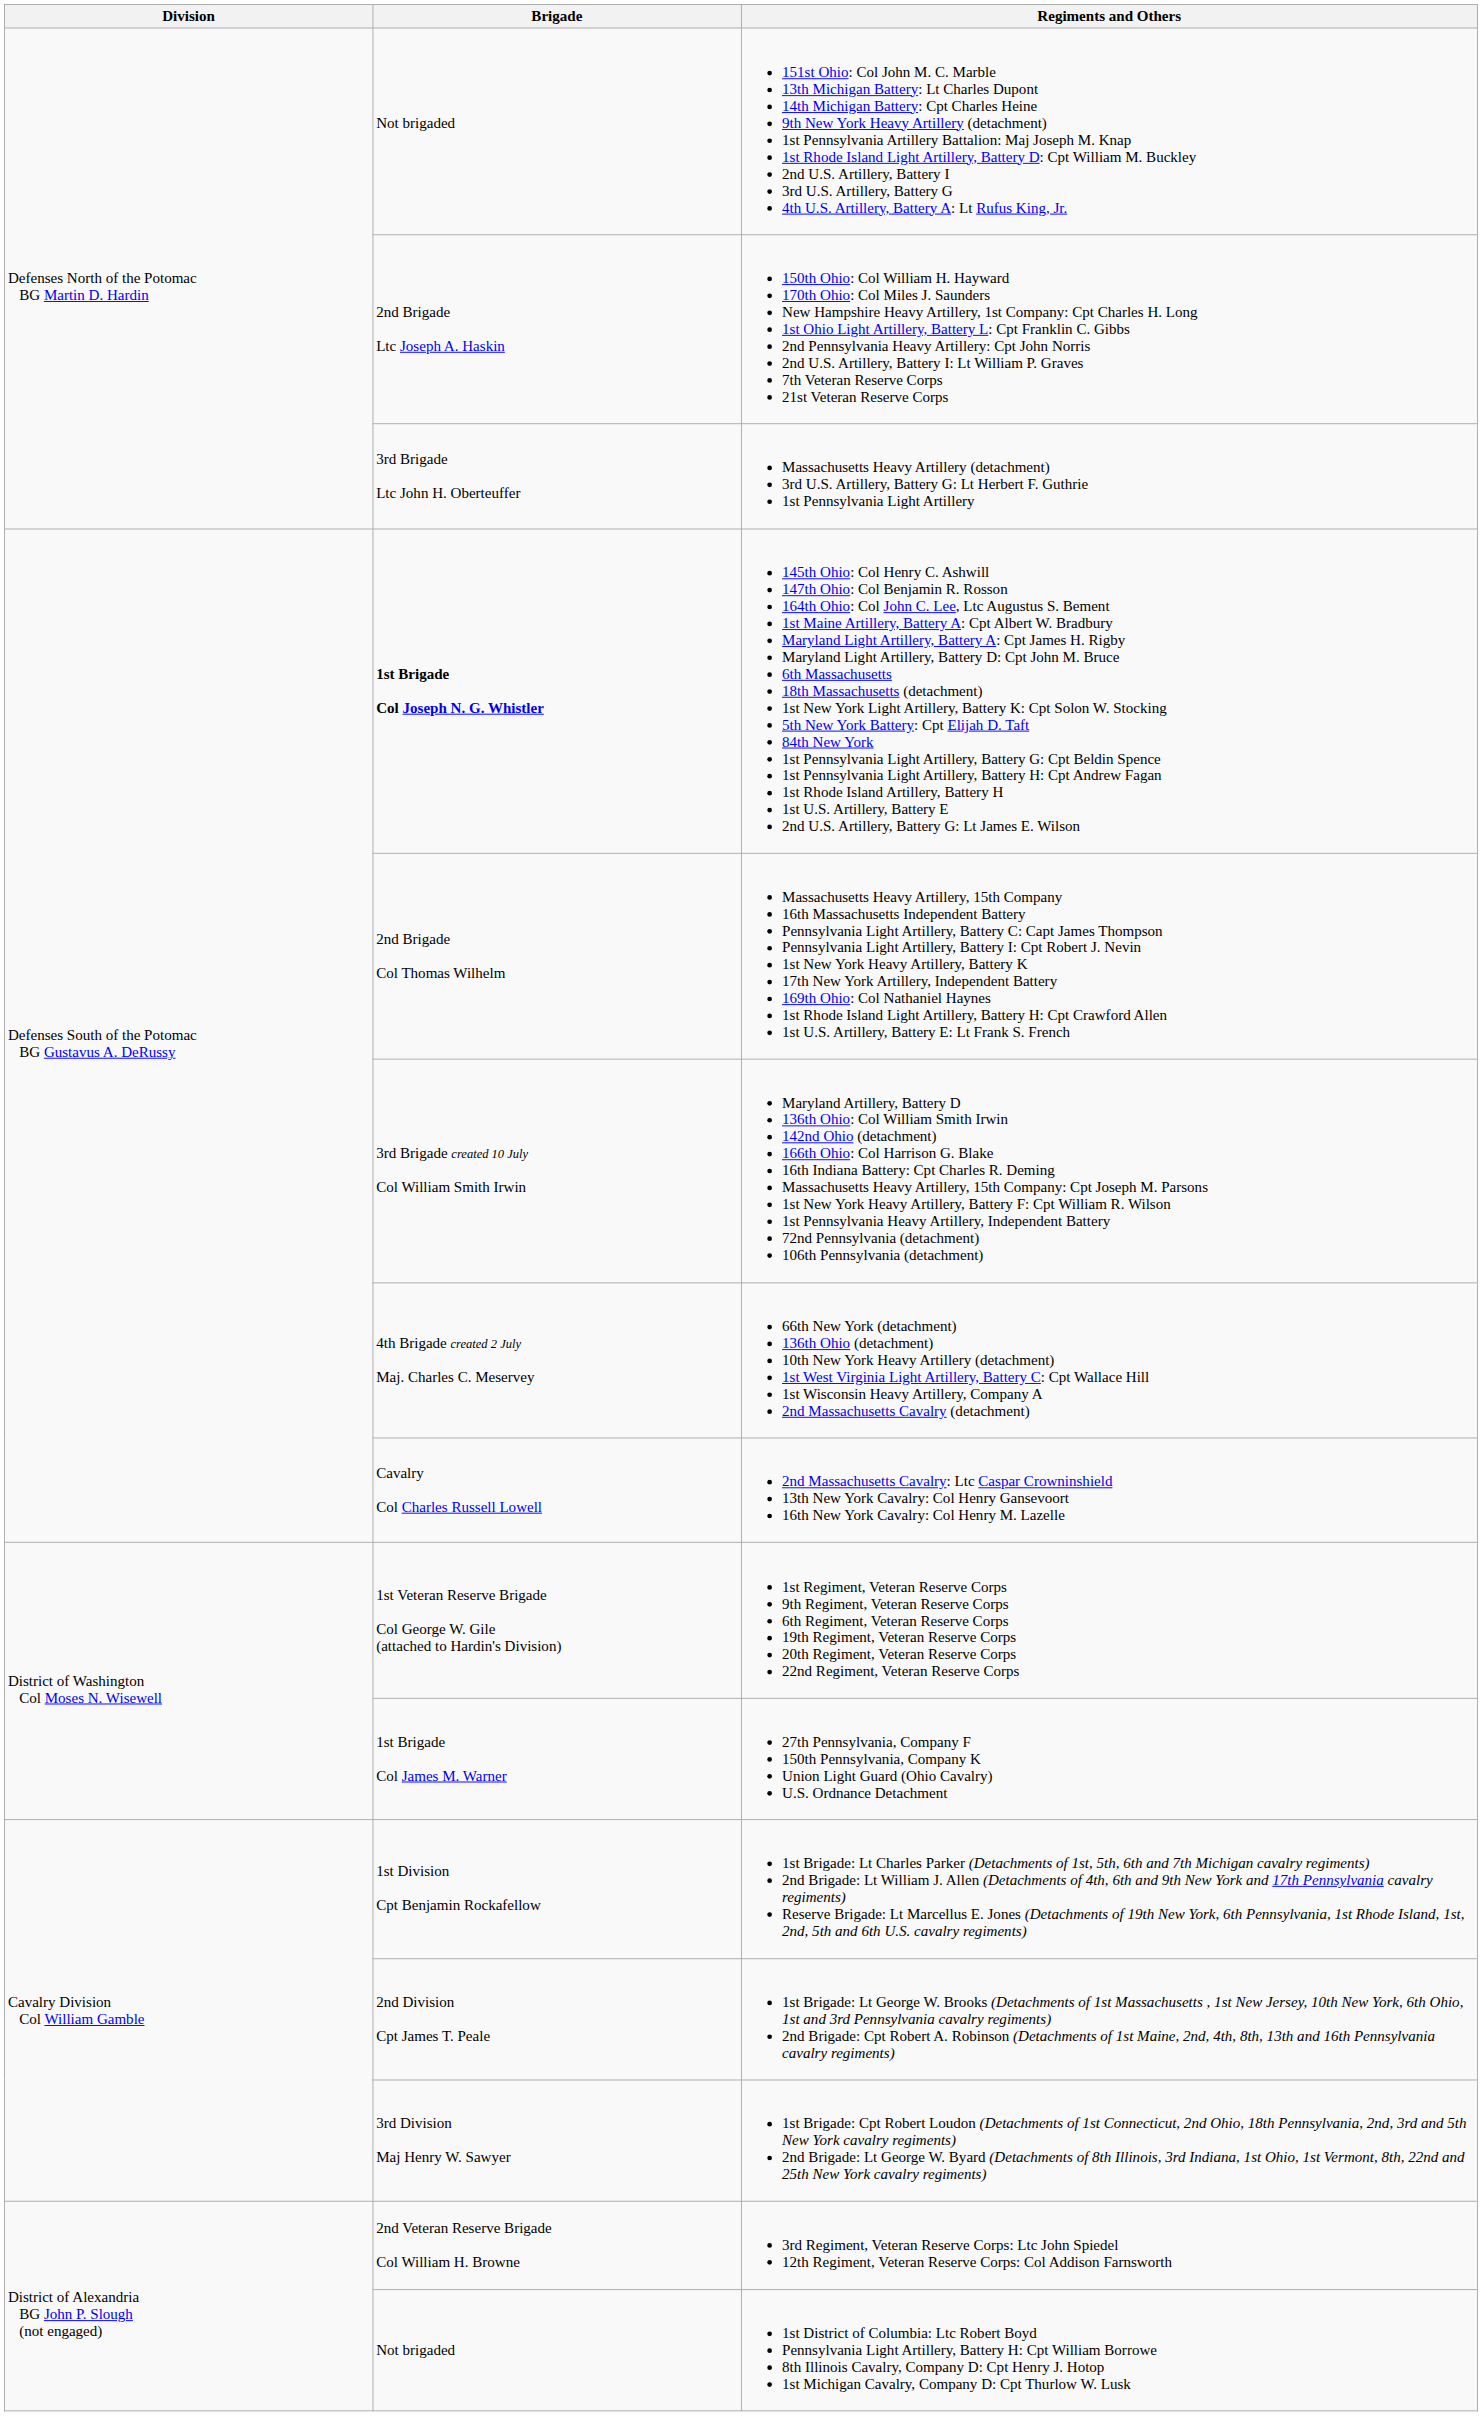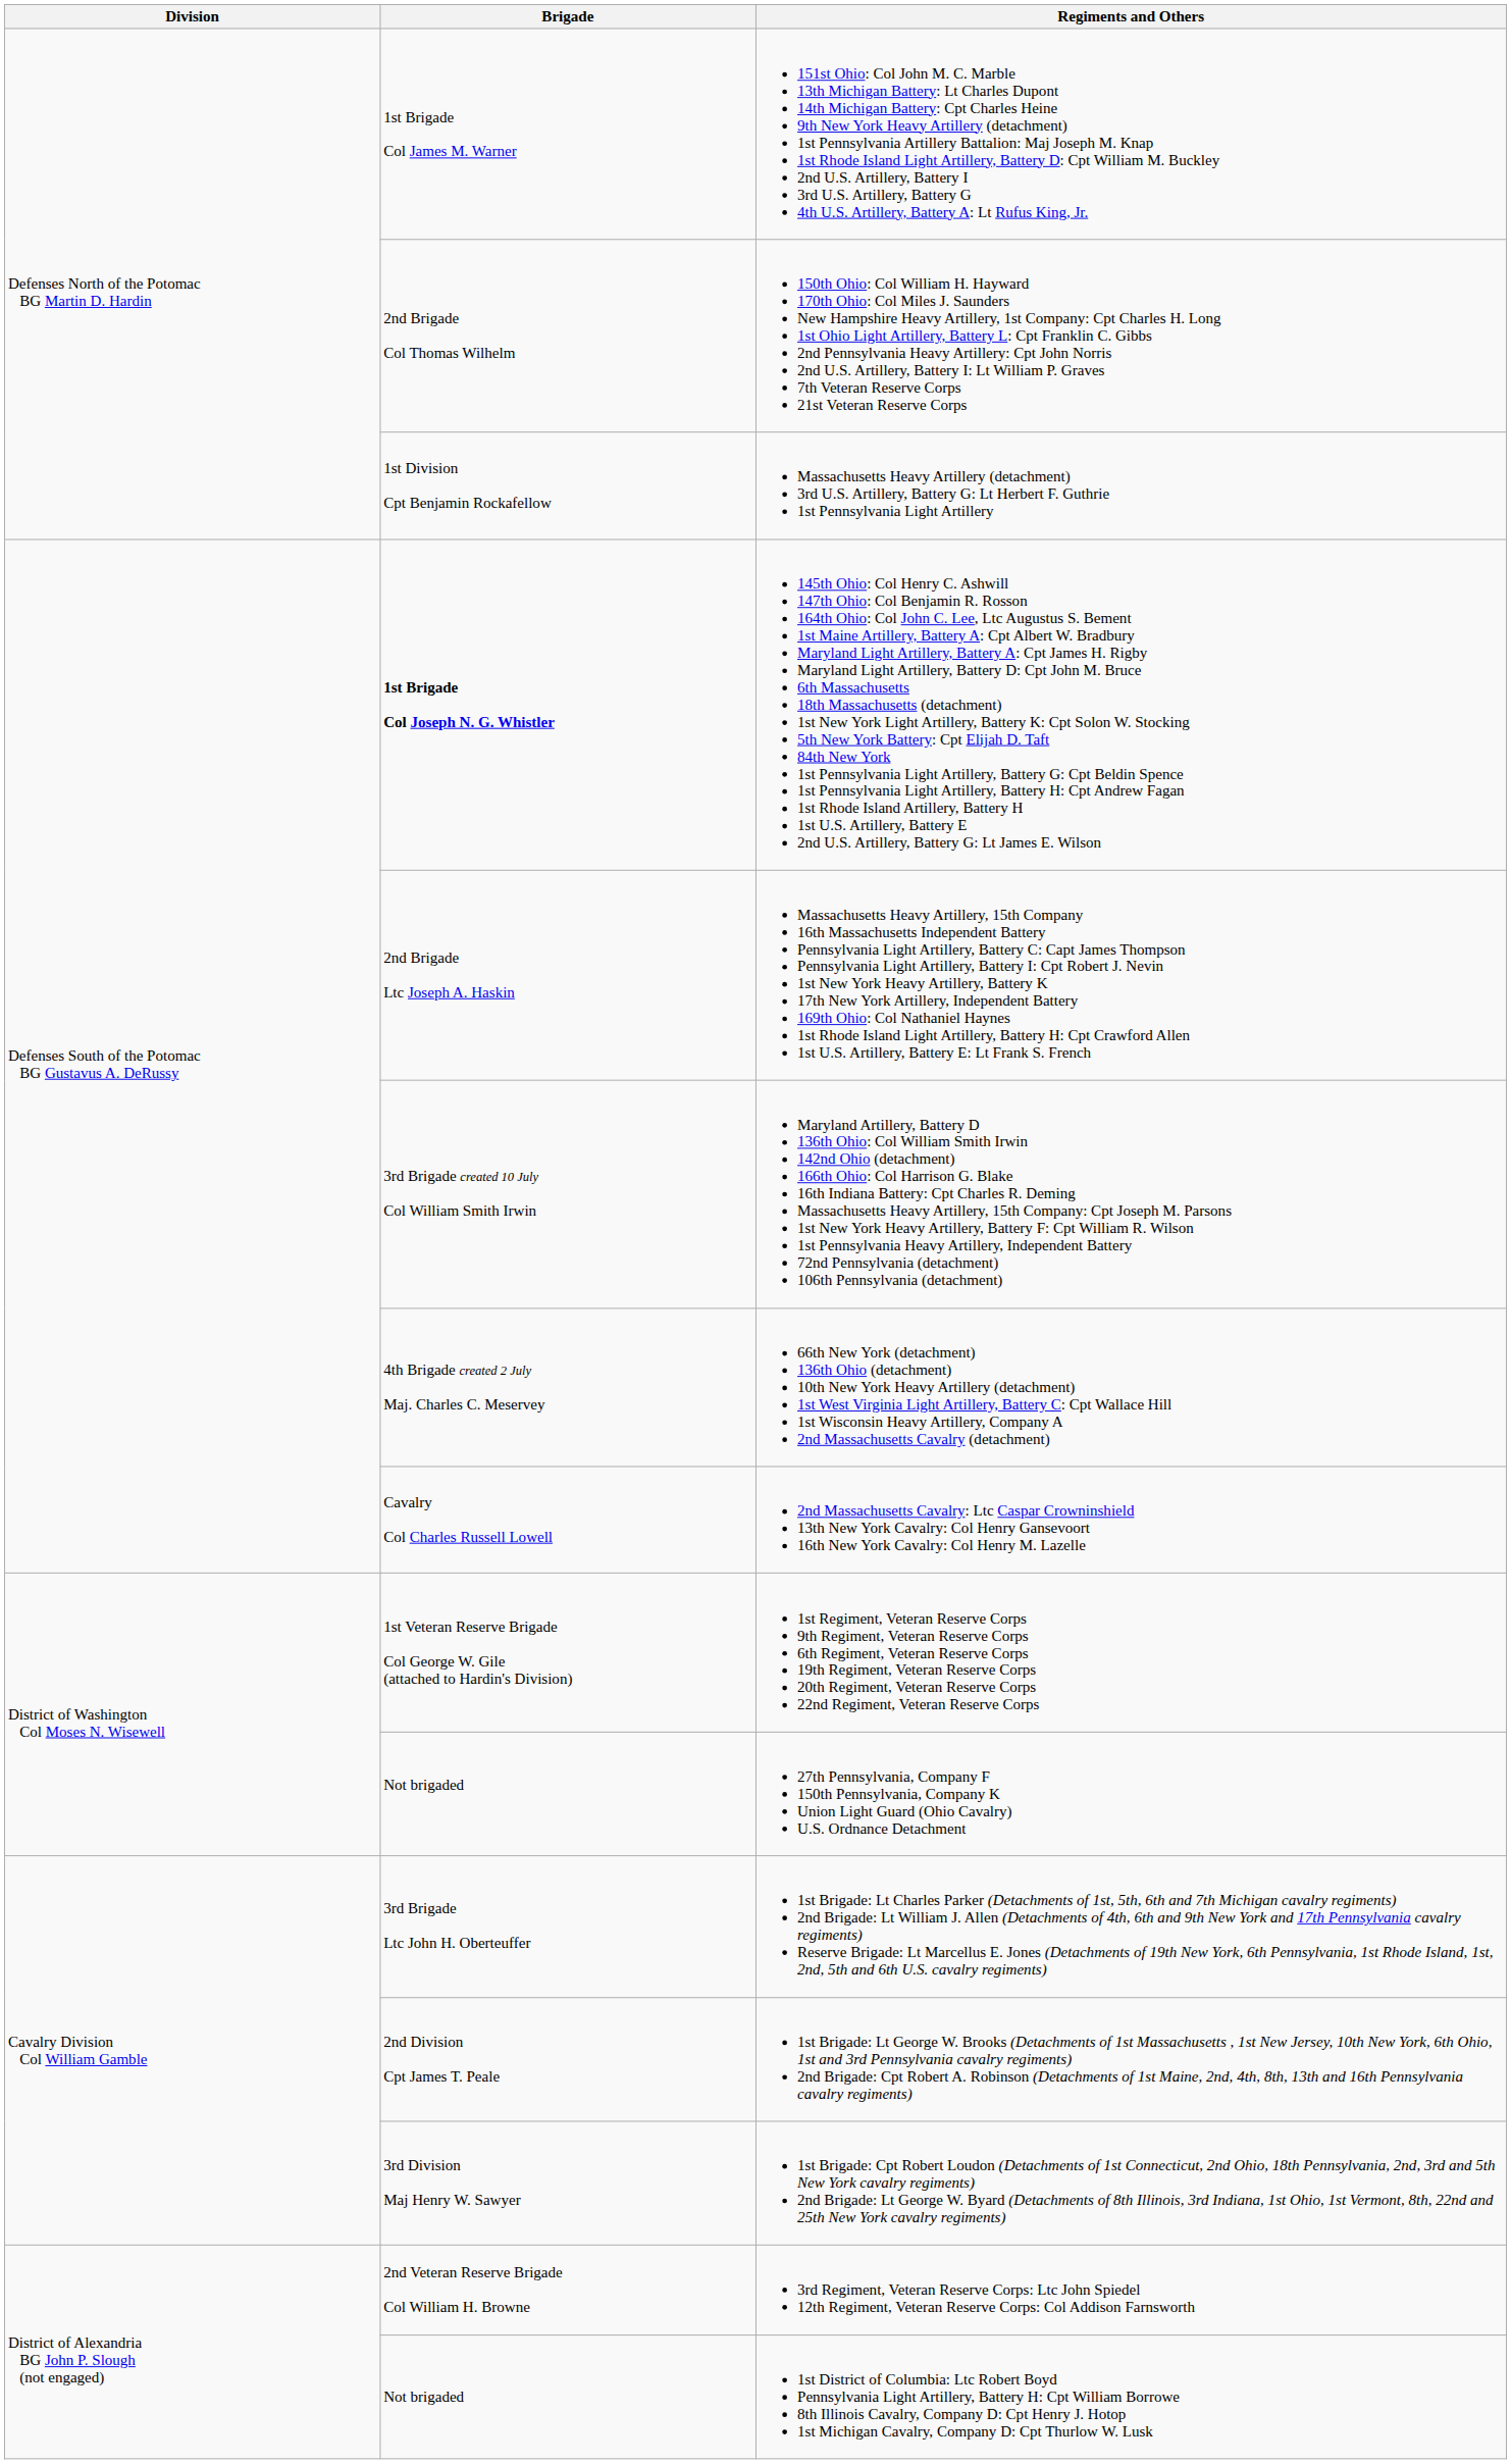row 2 | Brigade: Not brigaded -> 1st Brigade Col James M. Warner
row 3 | Brigade: 2nd Brigade Ltc Joseph A. Haskin -> 2nd Brigade Col Thomas Wilhelm
row 4 | Brigade: 3rd Brigade Ltc John H. Oberteuffer -> 1st Division Cpt Benjamin Rockafellow
row 6 | Brigade: 2nd Brigade Col Thomas Wilhelm -> 2nd Brigade Ltc Joseph A. Haskin
row 11 | Brigade: 1st Brigade Col James M. Warner -> Not brigaded
row 12 | Brigade: 1st Division Cpt Benjamin Rockafellow -> 3rd Brigade Ltc John H. Oberteuffer
